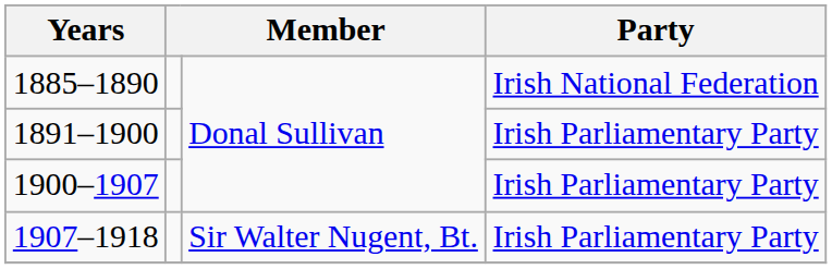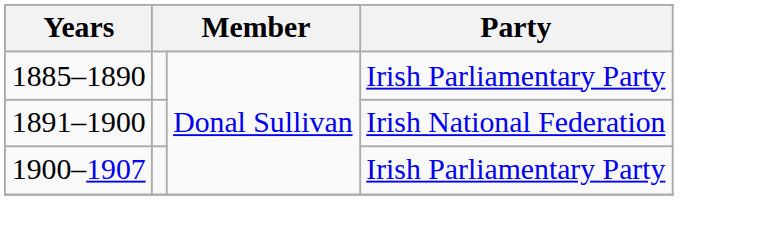1885–1890 | Party: Irish National Federation -> Irish Parliamentary Party
1891–1900 | Party: Irish Parliamentary Party -> Irish National Federation
- row: 1907–1918 | Sir Walter Nugent, Bt. | Irish Parliamentary Party
